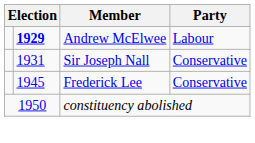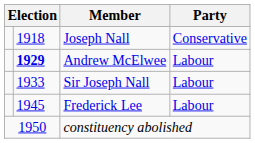+ row: 1918 | Joseph Nall | Conservative
Sir Joseph Nall | column 2: 1931 -> 1933
Sir Joseph Nall | Party: Conservative -> Labour
Frederick Lee | Party: Conservative -> Labour
